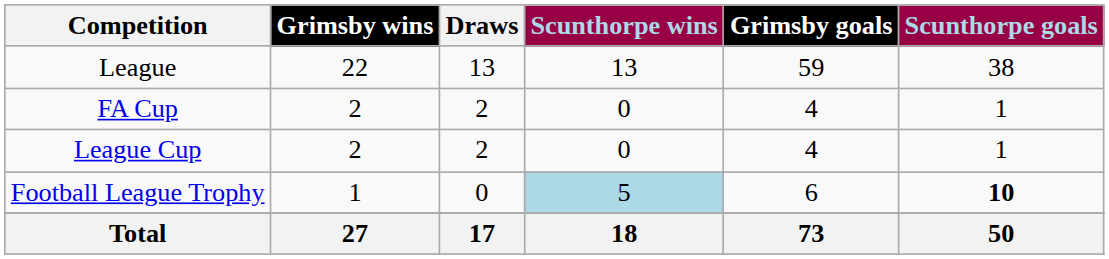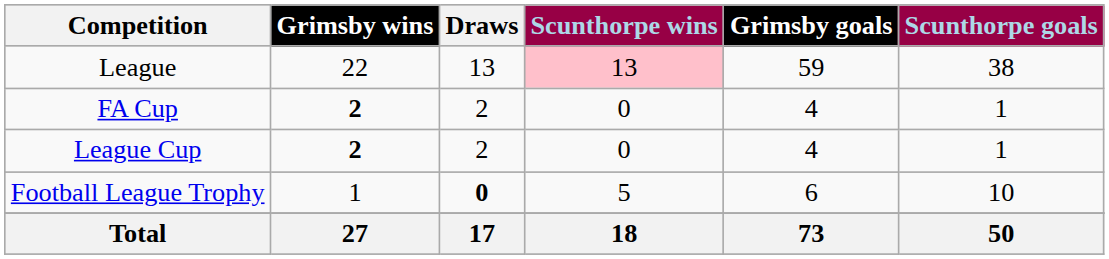League | Scunthorpe wins: no background -> pink background
FA Cup | Grimsby wins: normal -> bold
League Cup | Grimsby wins: normal -> bold
Football League Trophy | Draws: normal -> bold
Football League Trophy | Scunthorpe wins: lightblue background -> no background
Football League Trophy | Scunthorpe goals: bold -> normal
